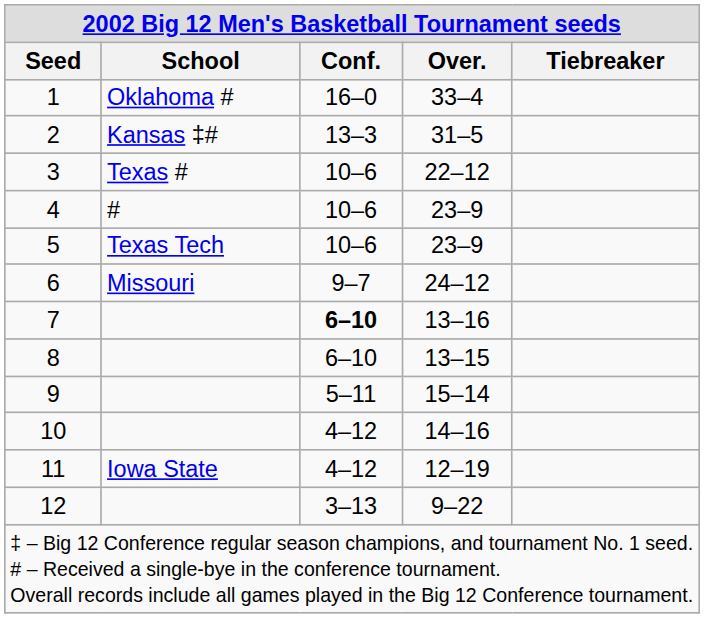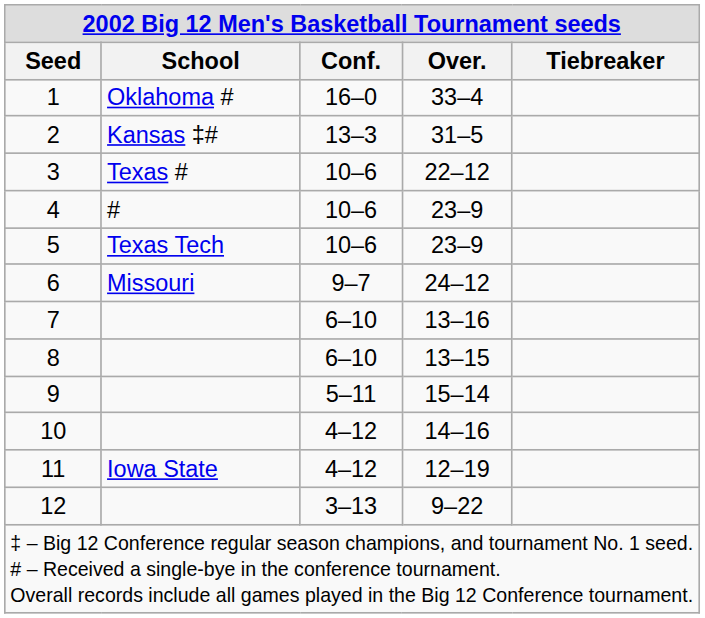7 | Conf.: bold -> normal
